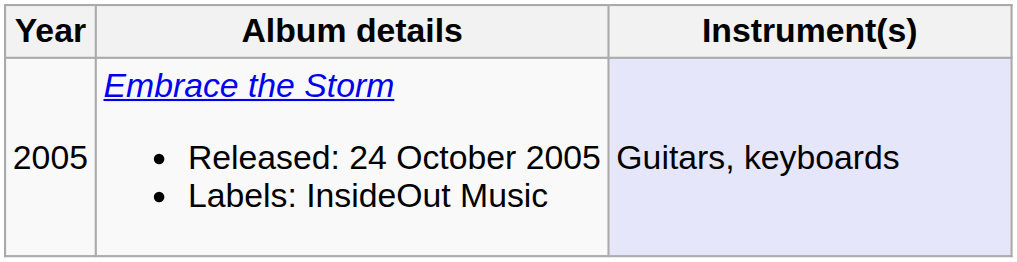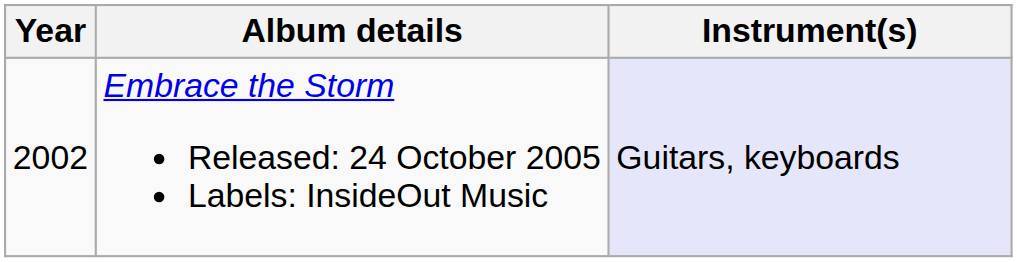row 2 | Year: 2005 -> 2002
